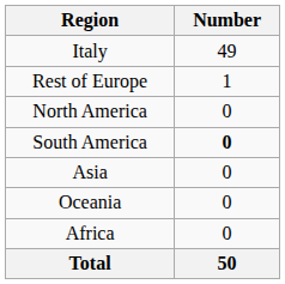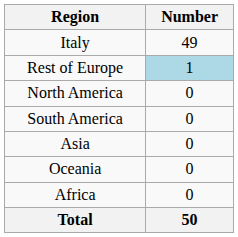Rest of Europe | Number: no background -> lightblue background
South America | Number: bold -> normal
